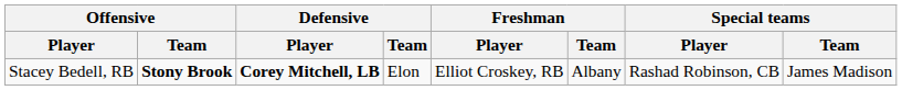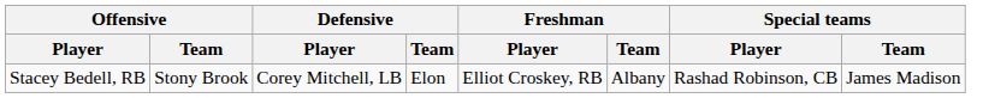Stacey Bedell, RB | Offensive / Team: bold -> normal
Stacey Bedell, RB | Defensive / Player: bold -> normal
